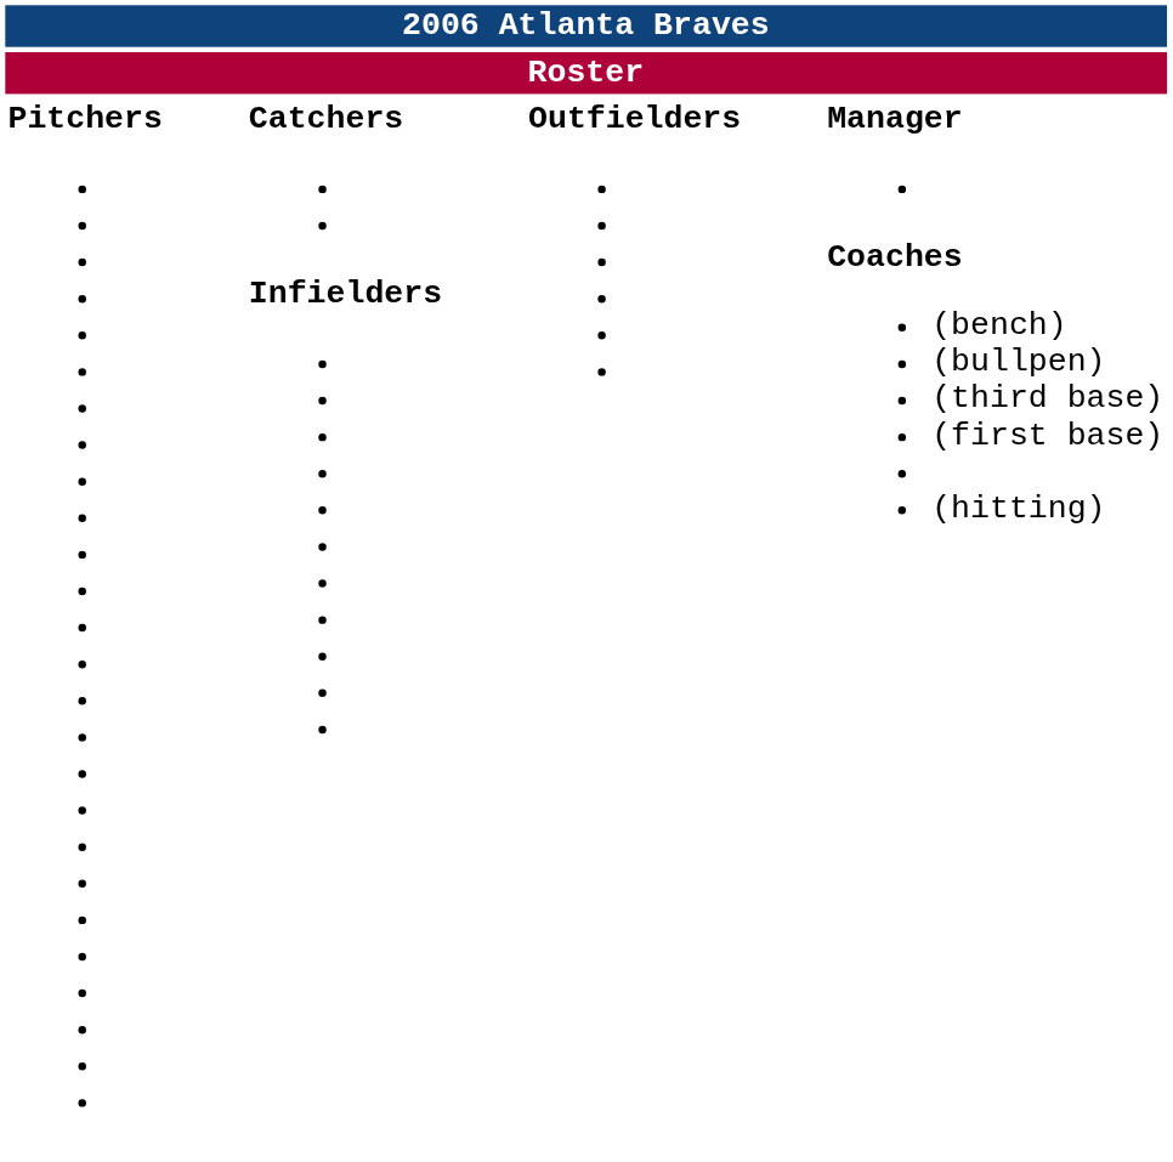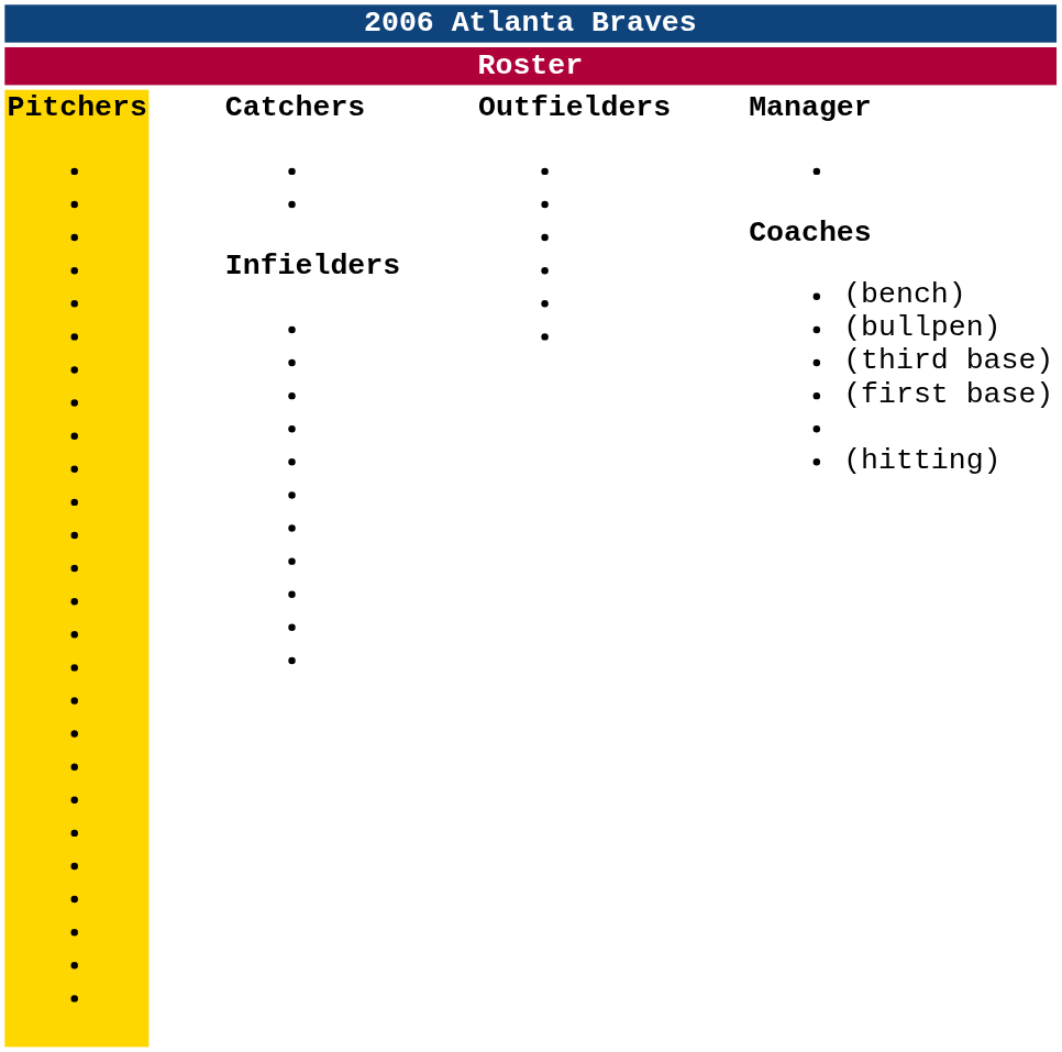Pitchers | column 1: no background -> gold background
